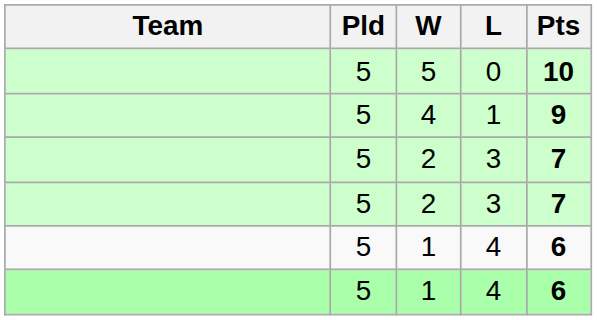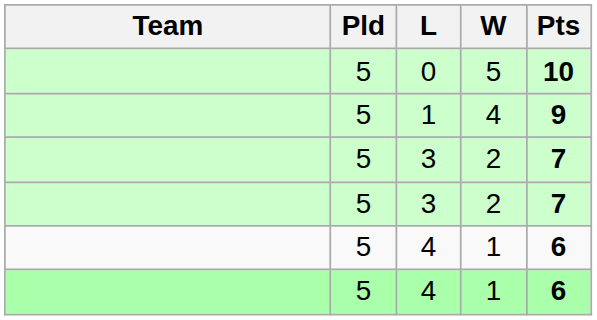columns swapped: W <-> L
